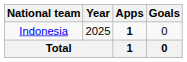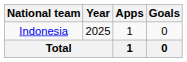Indonesia | Apps: bold -> normal
